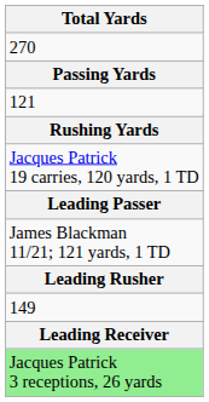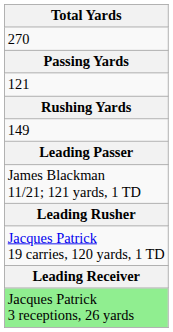row 6 | column 1: Jacques Patrick 19 carries, 120 yards, 1 TD -> 149
row 10 | column 1: 149 -> Jacques Patrick 19 carries, 120 yards, 1 TD
